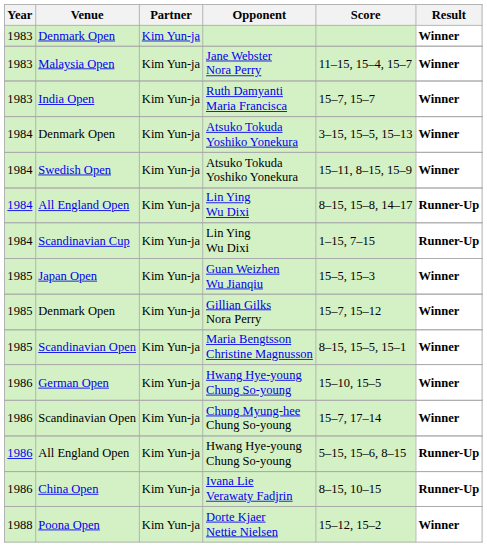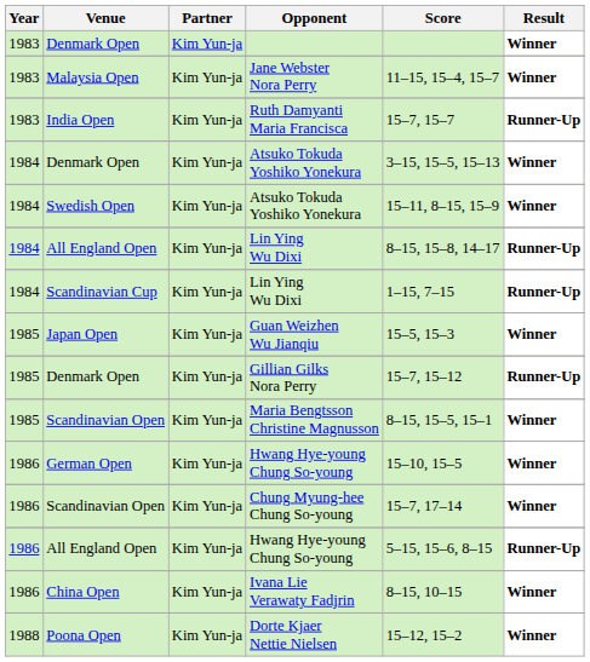Ruth Damyanti Maria Francisca | Result: Winner -> Runner-Up
Gillian Gilks Nora Perry | Result: Winner -> Runner-Up
Ivana Lie Verawaty Fadjrin | Result: Runner-Up -> Winner
